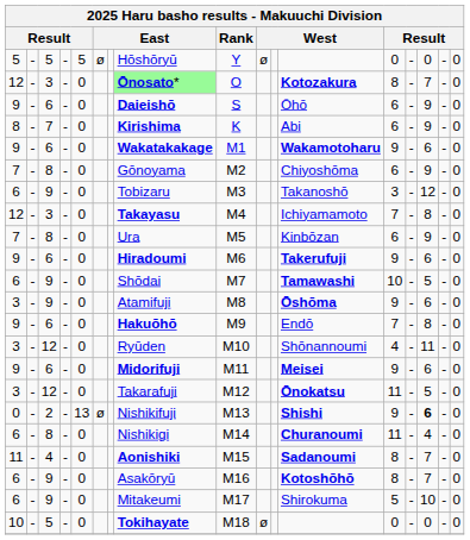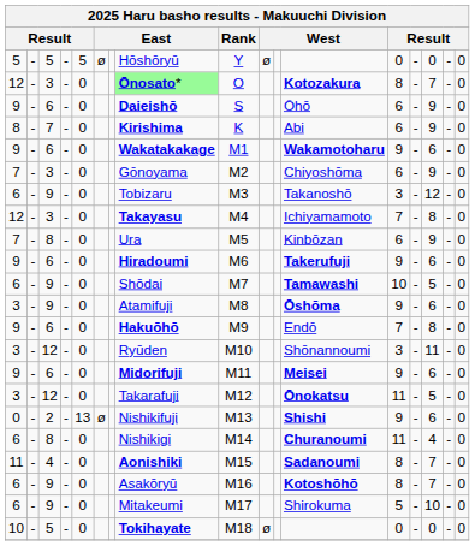row 8 | column 3: 8 -> 3
row 16 | column 13: 4 -> 3
row 19 | column 15: bold -> normal
